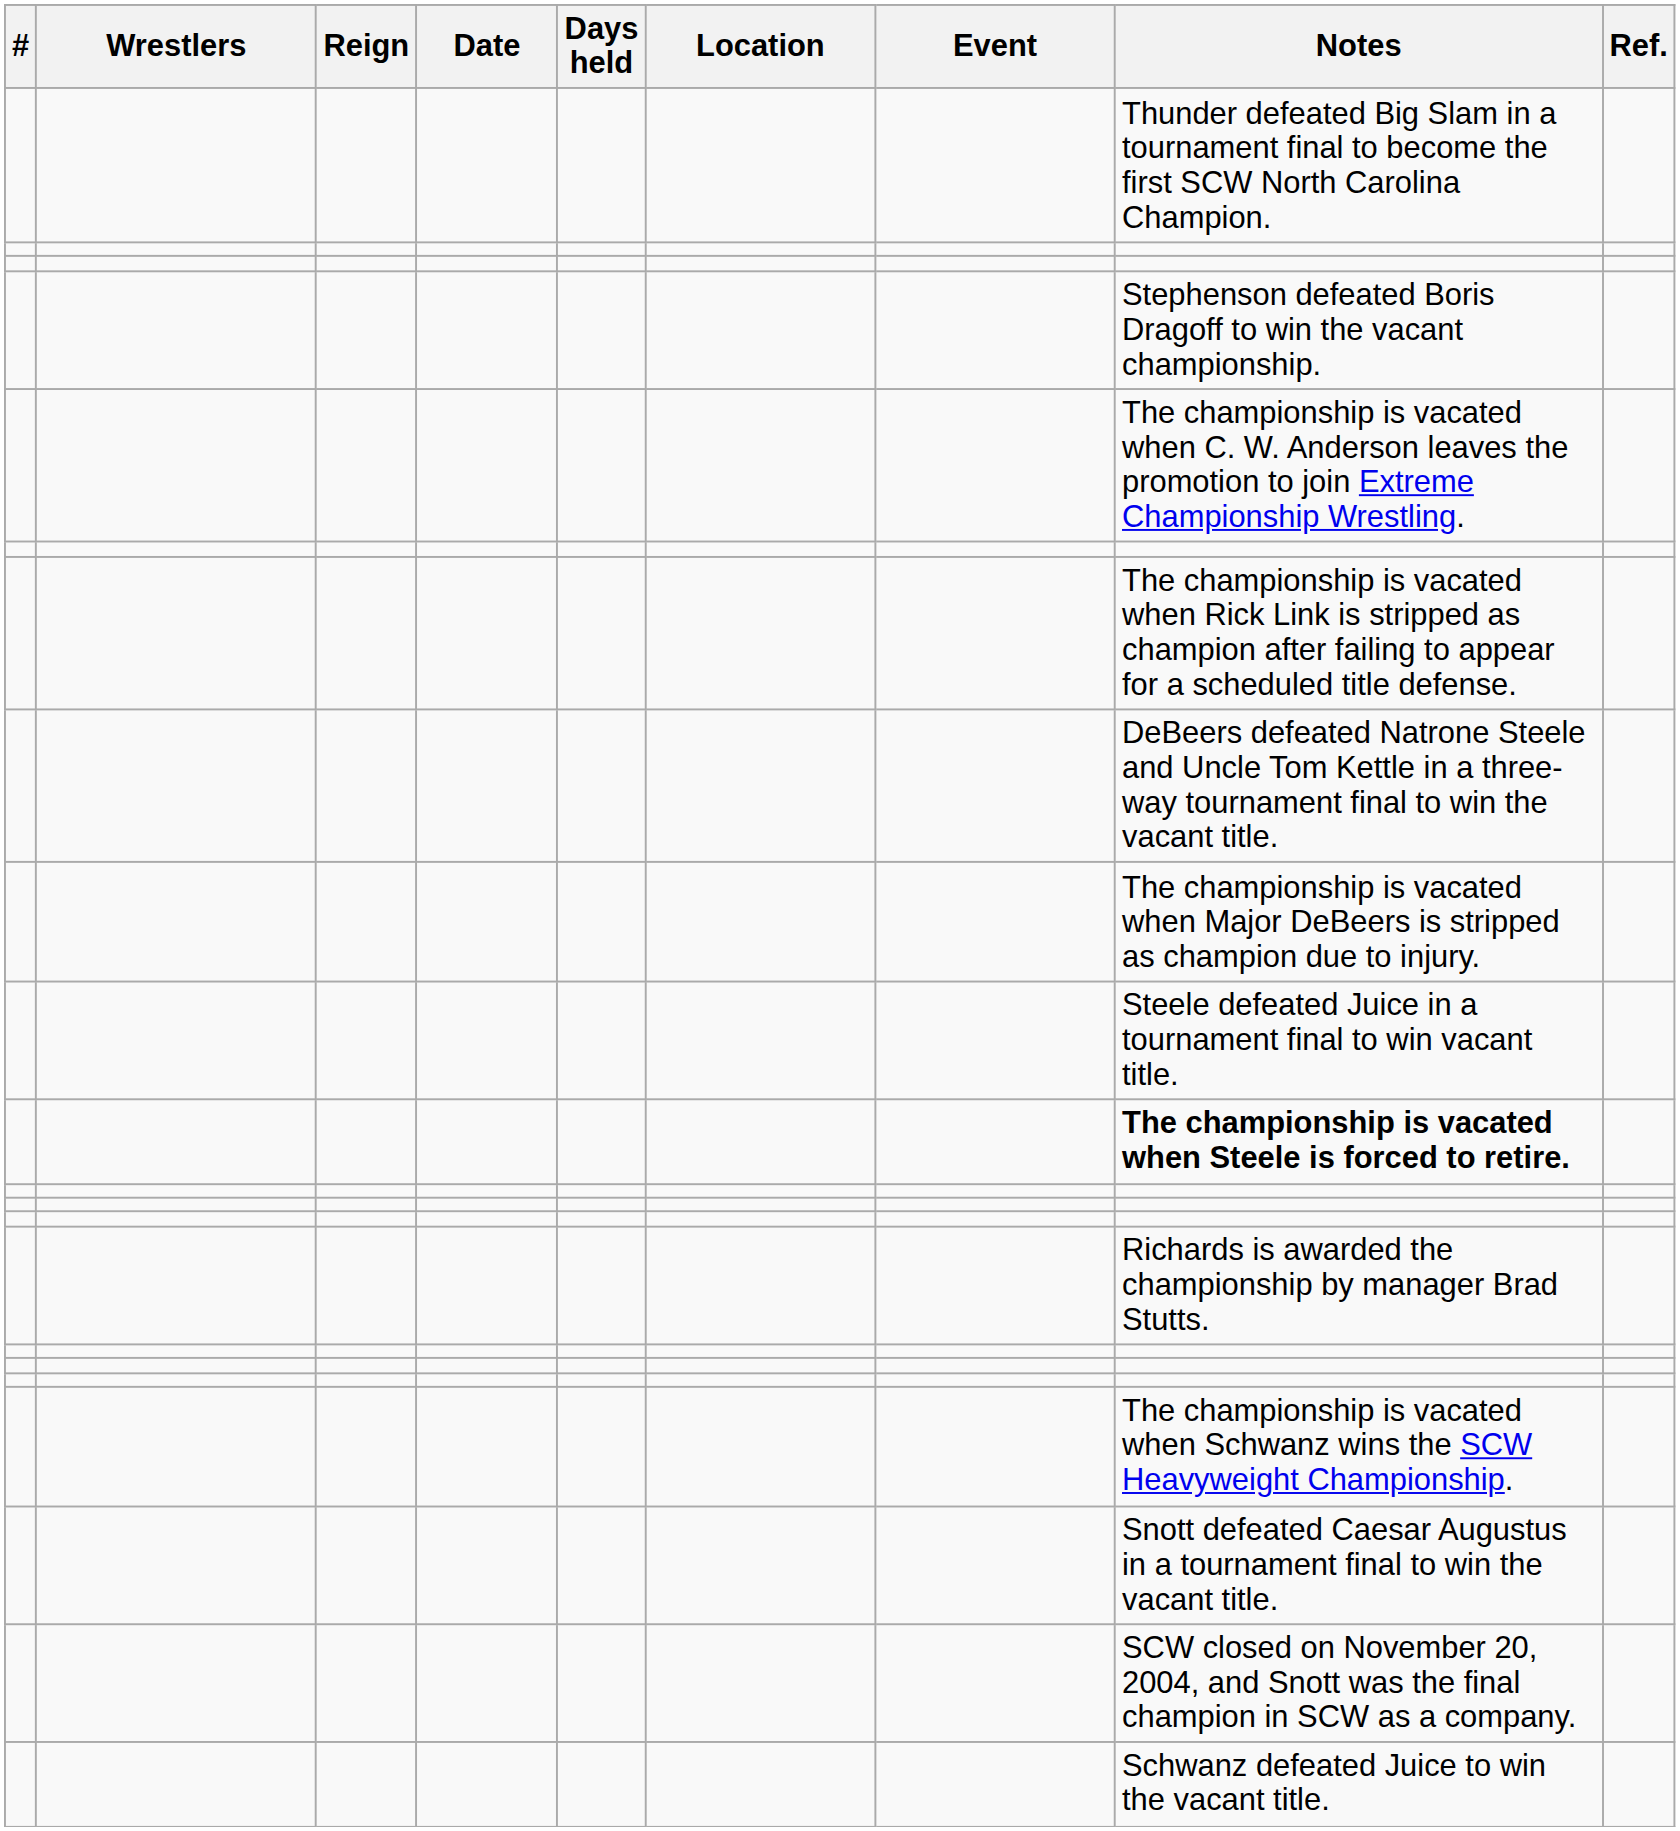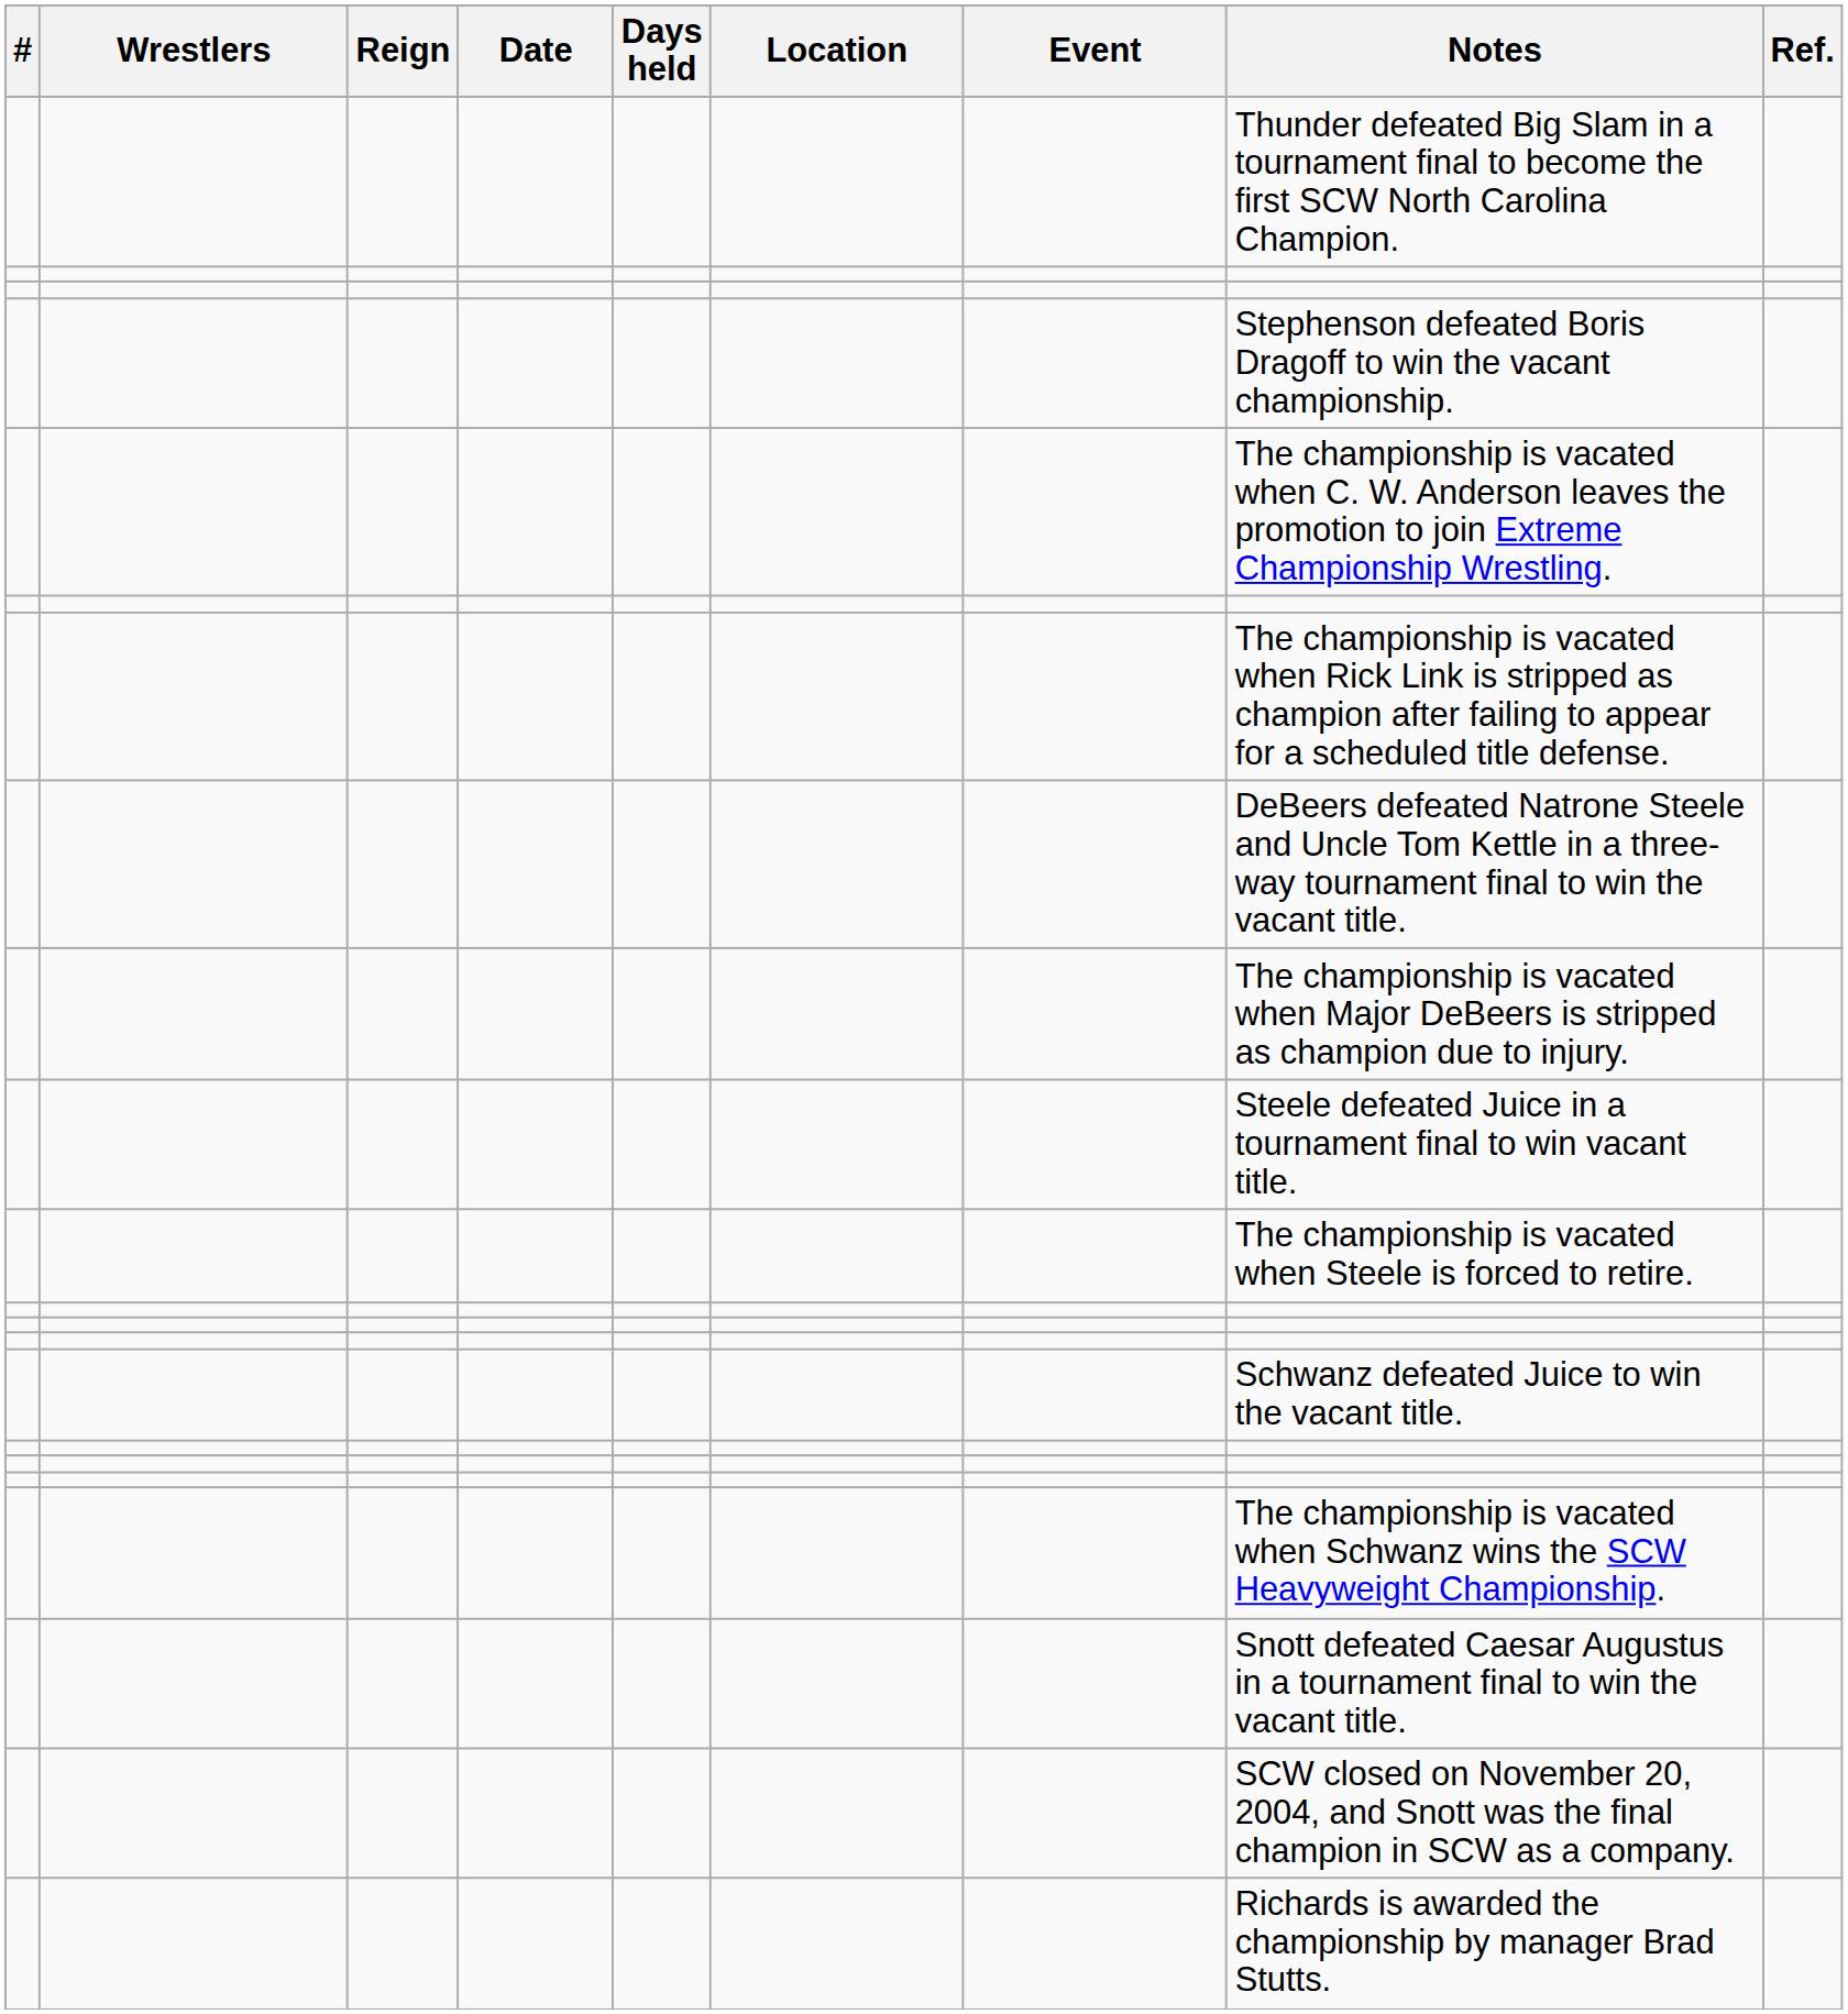row 12 | Notes: bold -> normal
row 16 | Notes: Richards is awarded the championship by manager Brad Stutts. -> Schwanz defeated Juice to win the vacant title.
row 23 | Notes: Schwanz defeated Juice to win the vacant title. -> Richards is awarded the championship by manager Brad Stutts.
